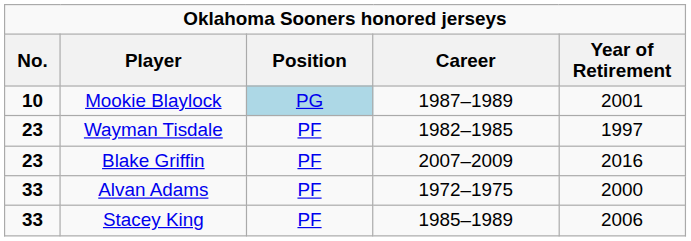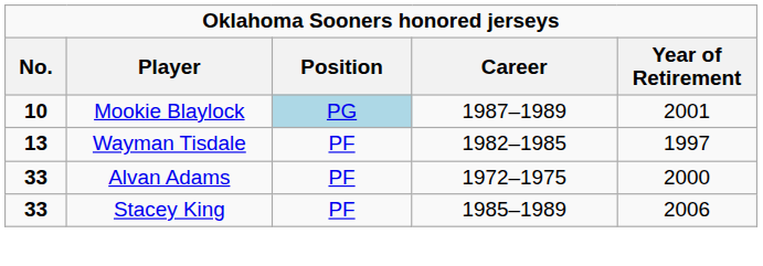Wayman Tisdale | No.: 23 -> 13
- row: 23 | Blake Griffin | PF | 2007–2009 | 2016
